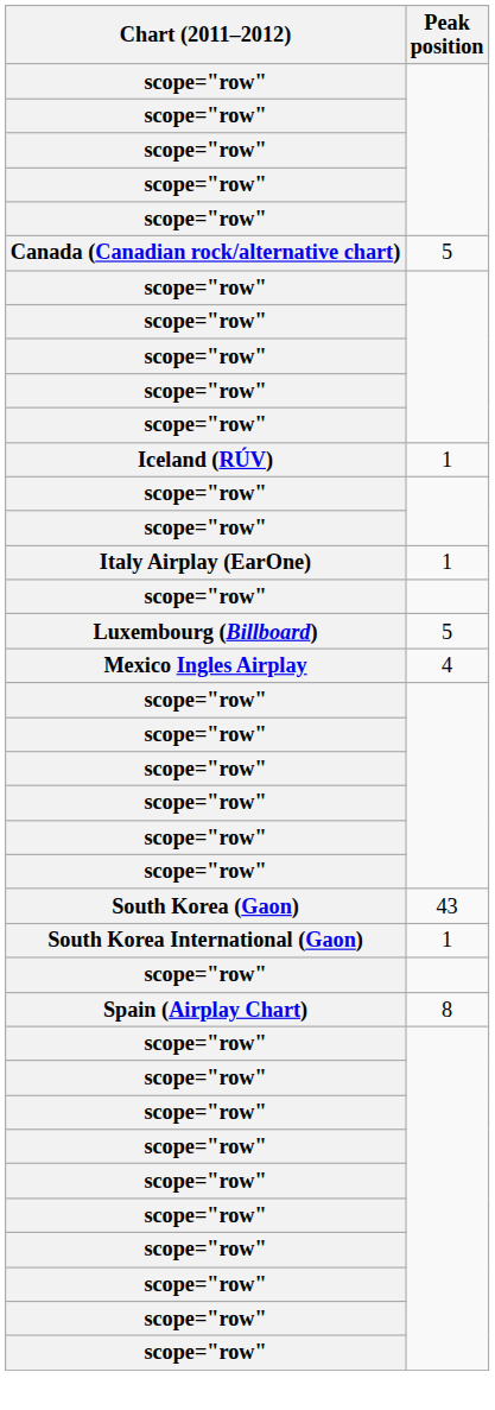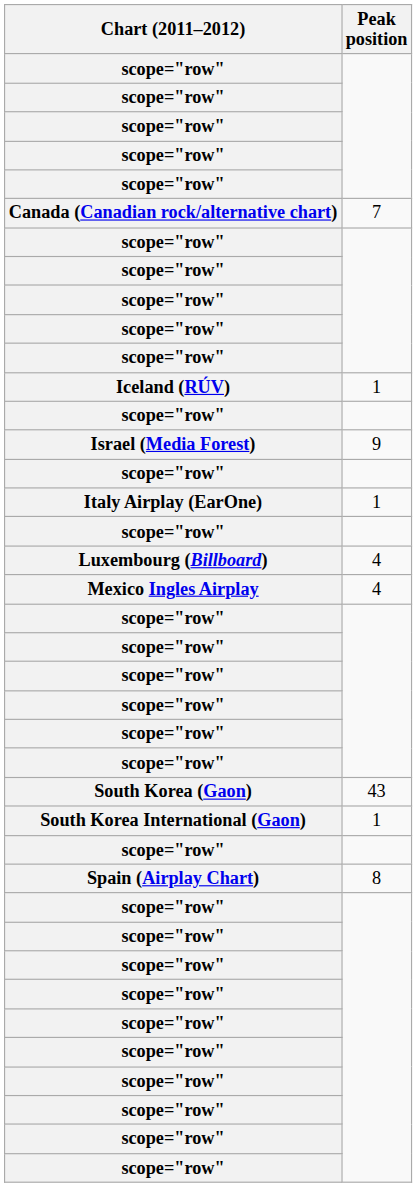Canada (Canadian rock/alternative chart) | Peak position: 5 -> 7
+ row: Israel (Media Forest) | 9
Luxembourg (Billboard) | Peak position: 5 -> 4
